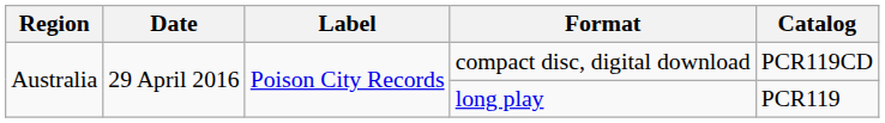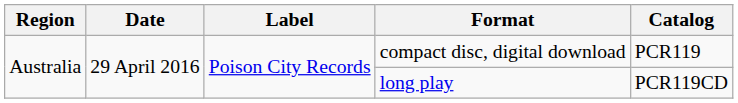compact disc, digital download | Catalog: PCR119CD -> PCR119
long play | Catalog: PCR119 -> PCR119CD
